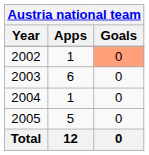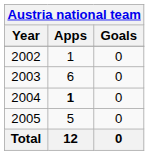2002 | Goals: lightsalmon background -> no background
2004 | Apps: normal -> bold
